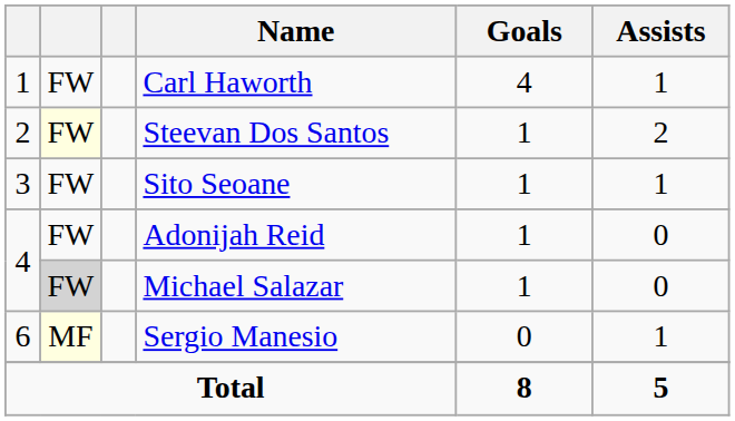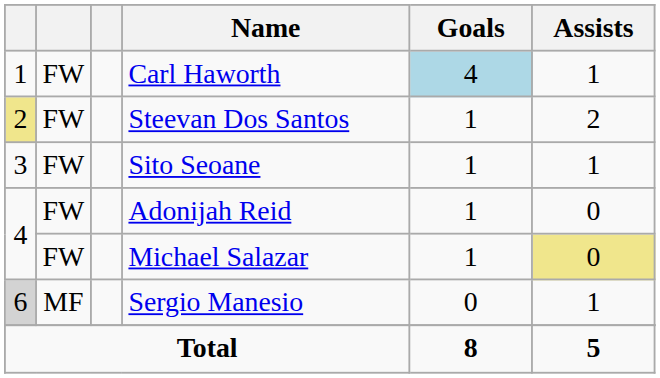Carl Haworth | Goals: no background -> lightblue background
Steevan Dos Santos | column 1: no background -> khaki background
Steevan Dos Santos | column 2: lightyellow background -> no background
Michael Salazar | column 2: lightgrey background -> no background
Michael Salazar | Assists: no background -> khaki background
Sergio Manesio | column 1: no background -> lightgrey background
Sergio Manesio | column 2: lightyellow background -> no background
